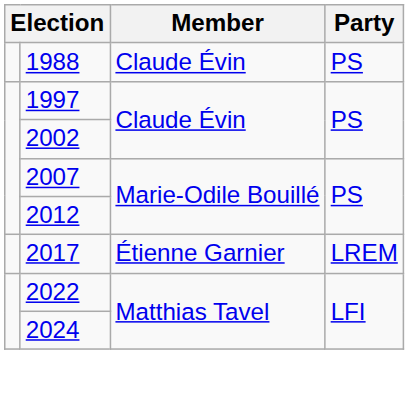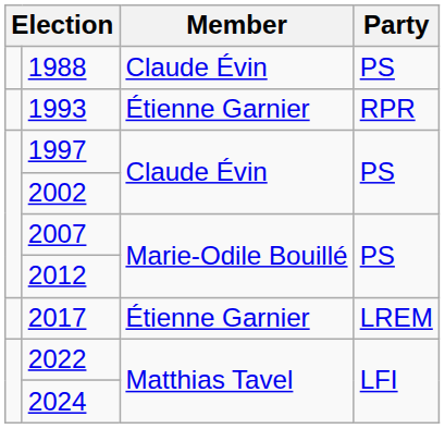+ row: 1993 | Étienne Garnier | RPR
